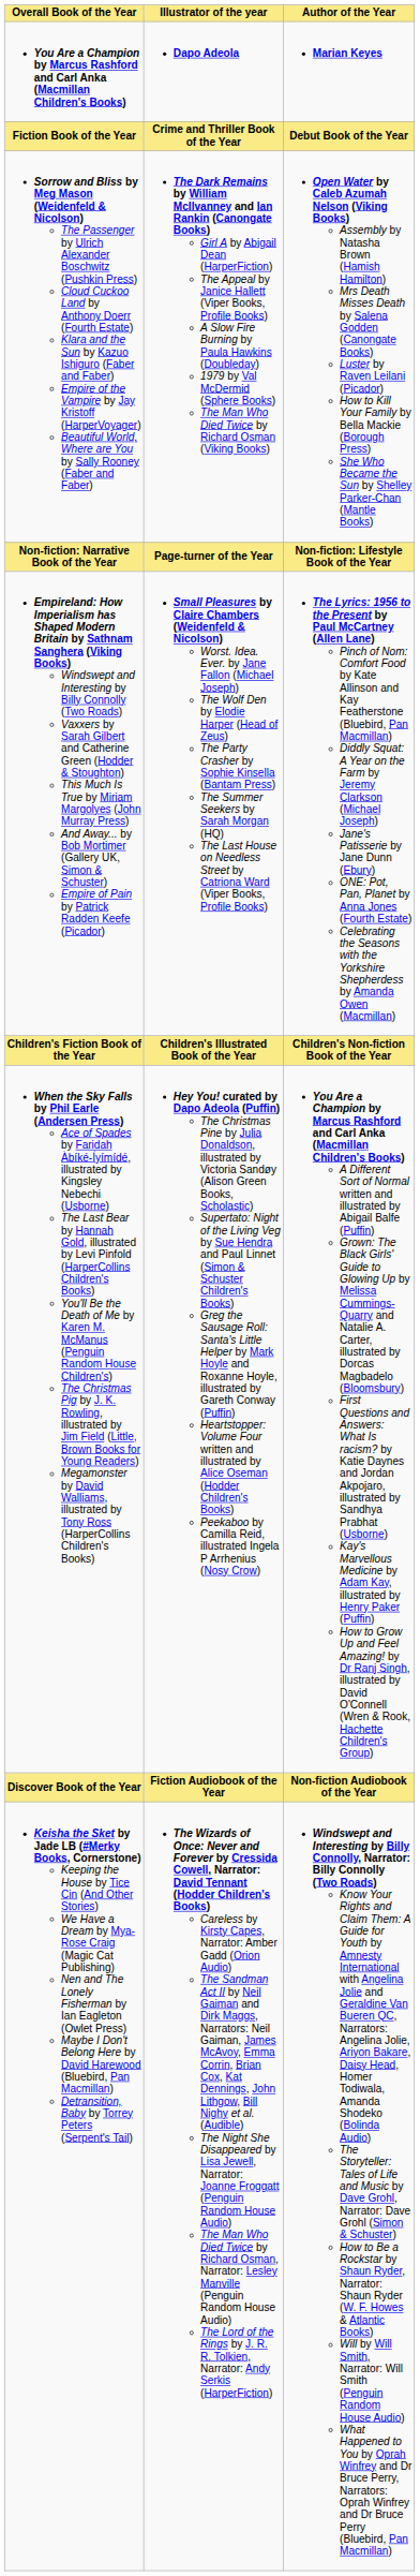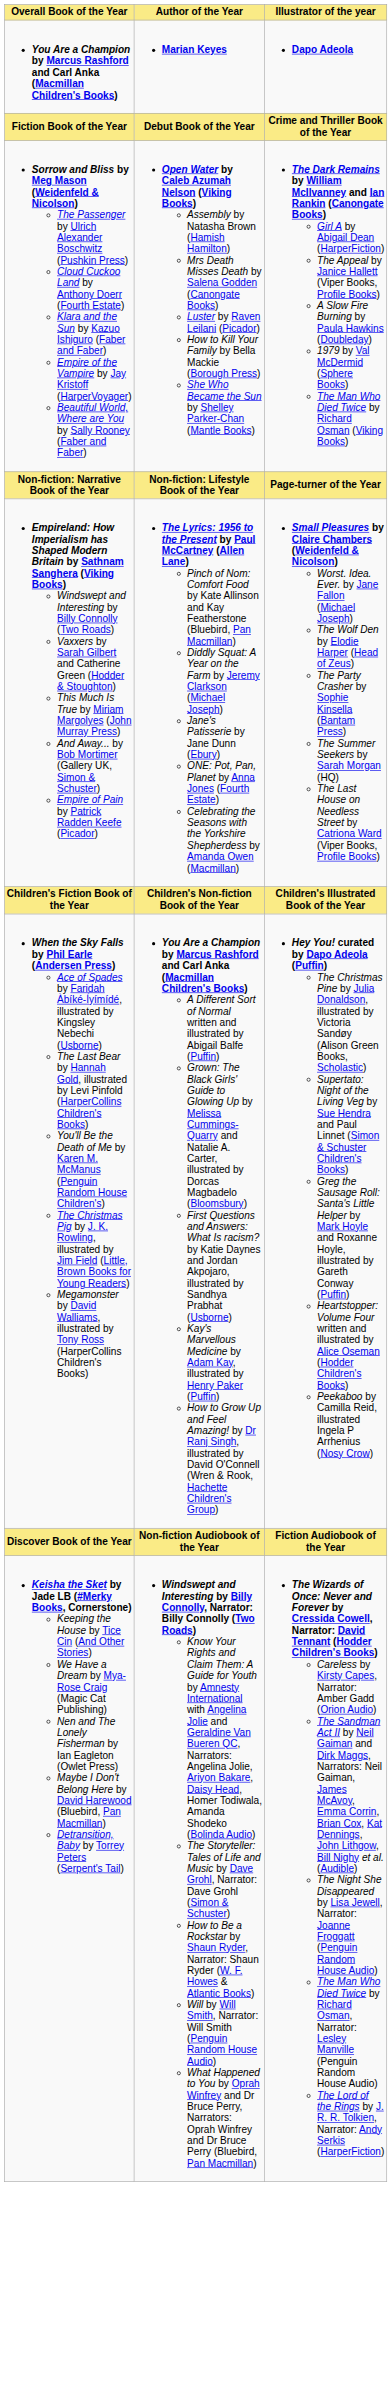columns swapped: Author of the Year <-> Illustrator of the year
